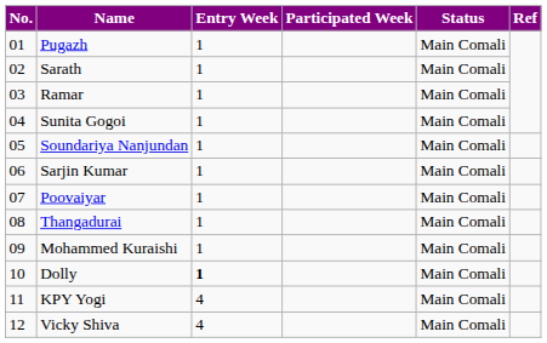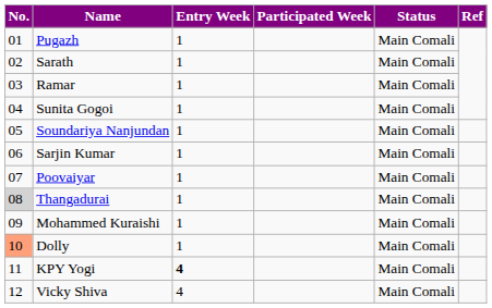Thangadurai | No.: no background -> lightgrey background
Dolly | No.: no background -> lightsalmon background
Dolly | Entry Week: bold -> normal
KPY Yogi | Entry Week: normal -> bold
